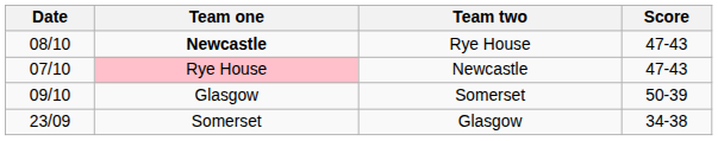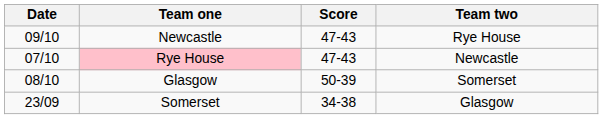columns swapped: Score <-> Team two
row 2 | Date: 08/10 -> 09/10
row 2 | Team one: bold -> normal
row 4 | Date: 09/10 -> 08/10
